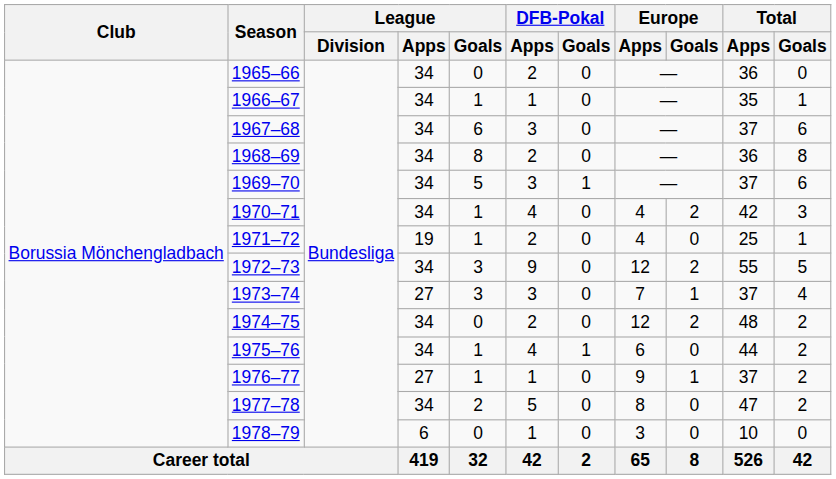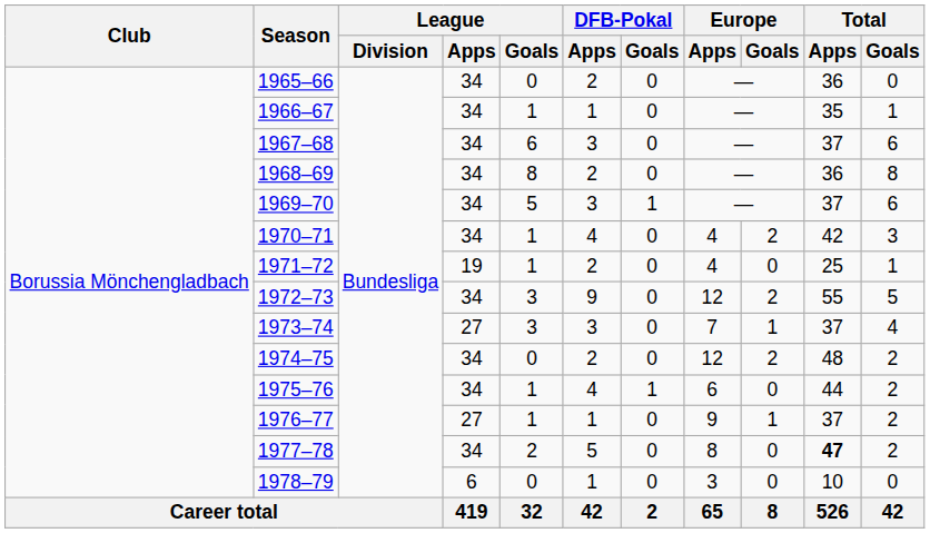1977–78 | Total / Apps: normal -> bold
